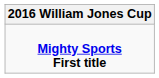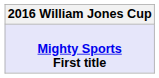row 2 | column 1: no background -> lavender background
